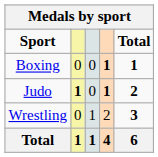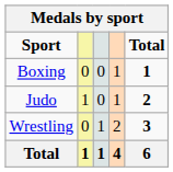Boxing | column 4: bold -> normal
Judo | column 2: bold -> normal
Judo | column 4: bold -> normal
